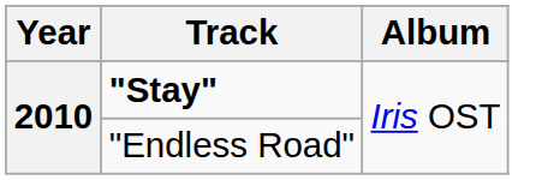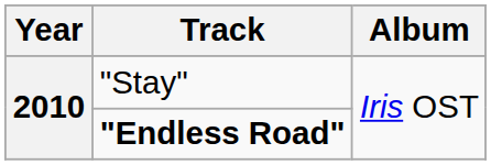"Stay" | Track: bold -> normal
"Endless Road" | Track: normal -> bold
